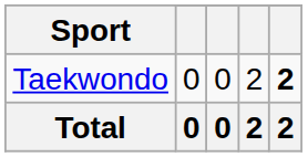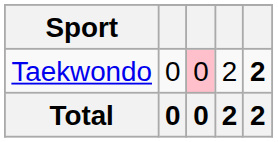Taekwondo | column 3: no background -> pink background
